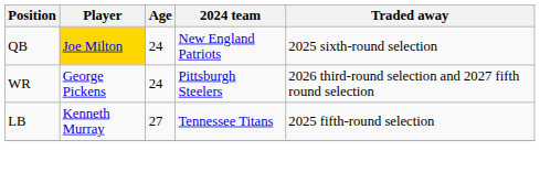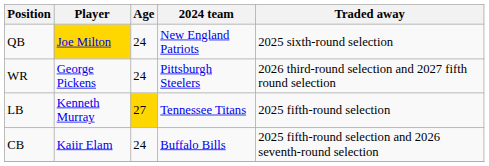LB | Age: no background -> gold background
+ row: CB | Kaiir Elam | 24 | Buffalo Bills | 2025 fifth-round selection and 2026 seventh-round selection
